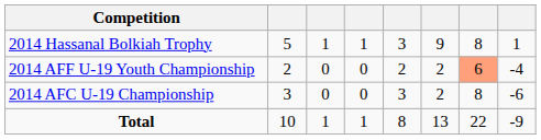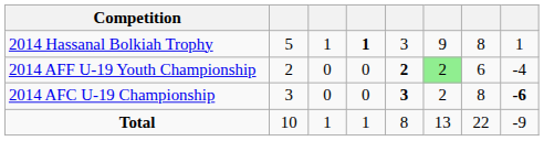2014 Hassanal Bolkiah Trophy | column 4: normal -> bold
2014 AFF U-19 Youth Championship | column 5: normal -> bold
2014 AFF U-19 Youth Championship | column 6: no background -> lightgreen background
2014 AFF U-19 Youth Championship | column 7: lightsalmon background -> no background
2014 AFC U-19 Championship | column 5: normal -> bold
2014 AFC U-19 Championship | column 8: normal -> bold
